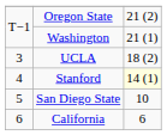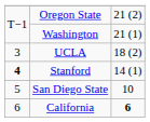Stanford | column 1: normal -> bold
Stanford | column 3: lightyellow background -> no background
California | column 3: normal -> bold
